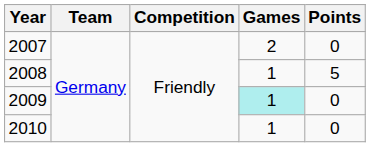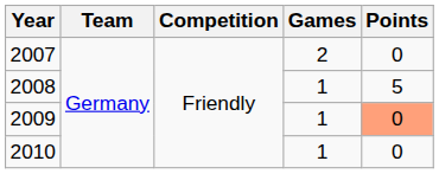2009 | Games: paleturquoise background -> no background
2009 | Points: no background -> lightsalmon background
